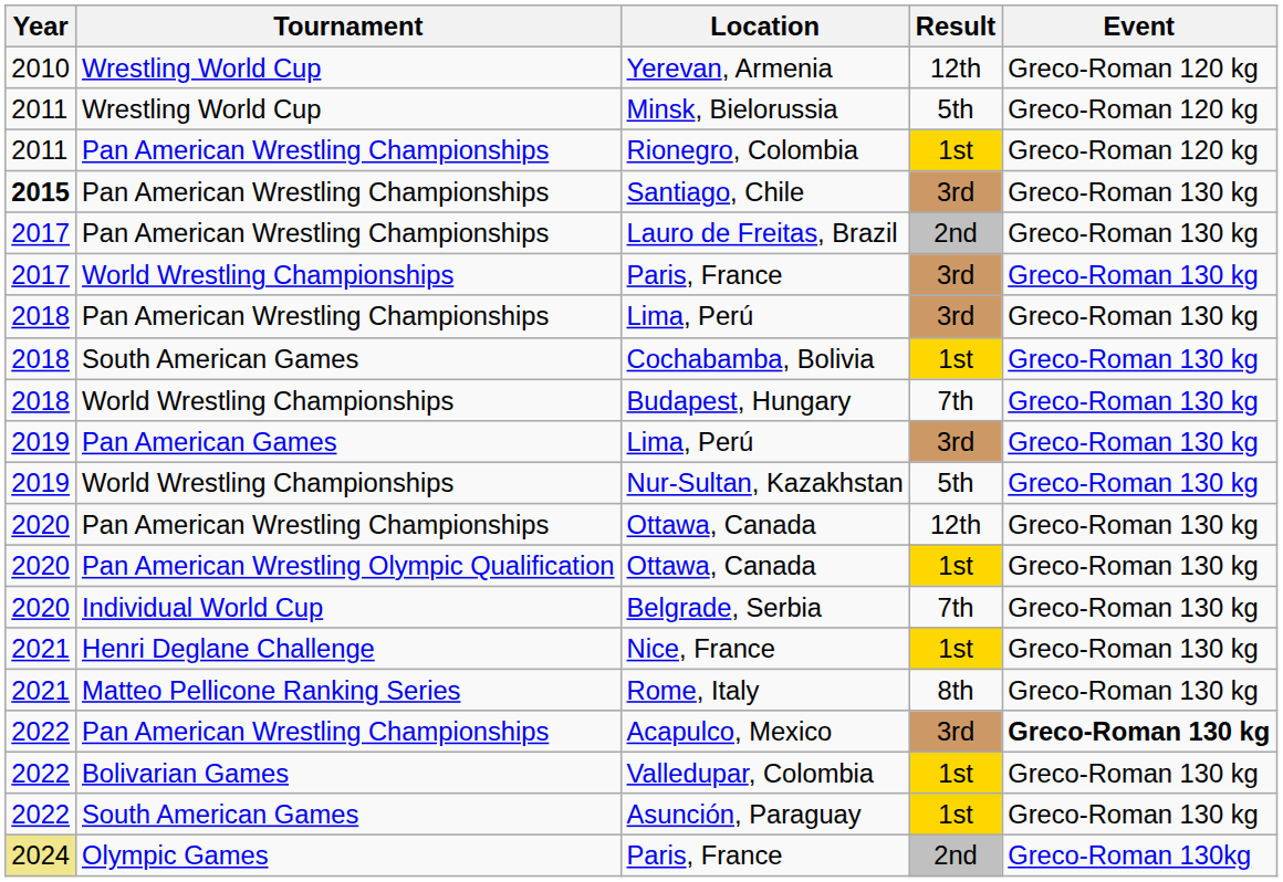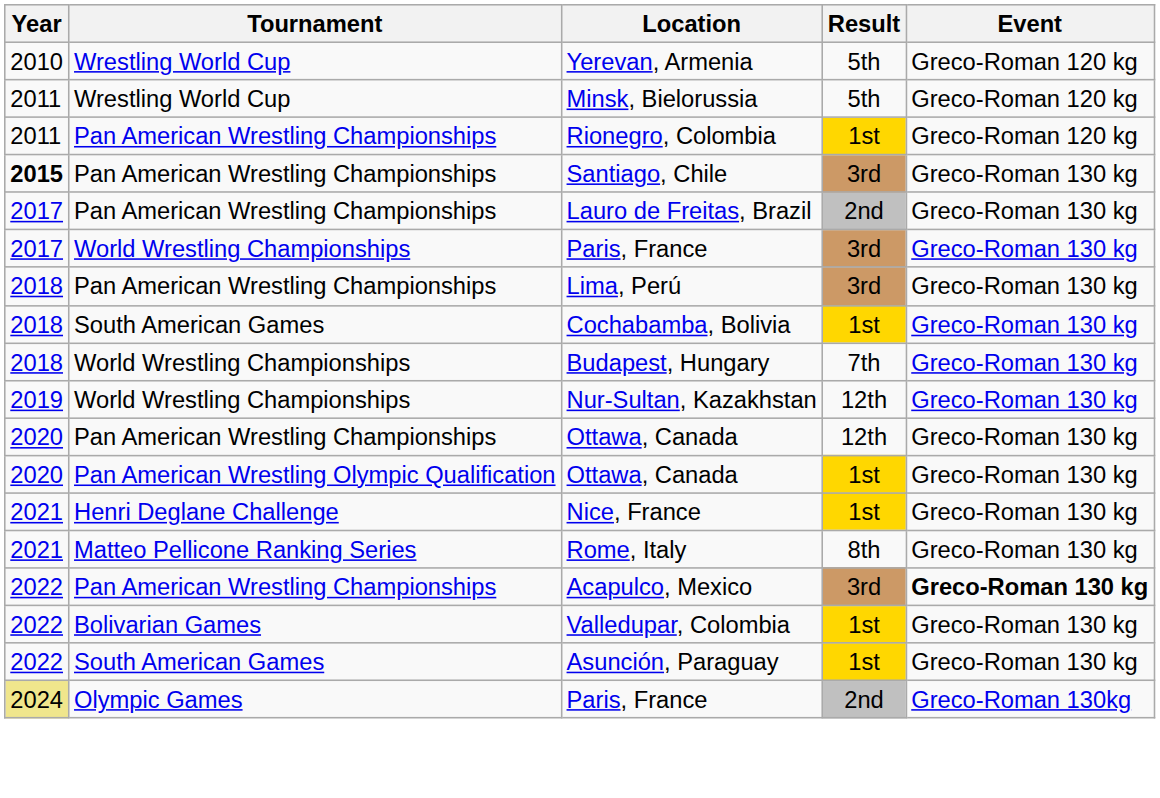Yerevan, Armenia | Result: 12th -> 5th
- row: 2019 | Pan American Games | Lima, Perú | 3rd | Greco-Roman 130 kg
Nur-Sultan, Kazakhstan | Result: 5th -> 12th
- row: 2020 | Individual World Cup | Belgrade, Serbia | 7th | Greco-Roman 130 kg
